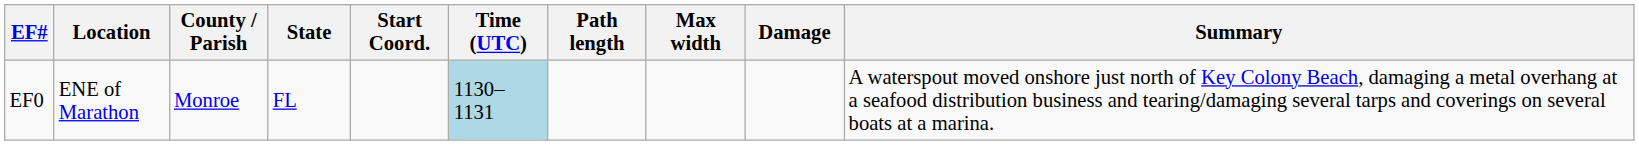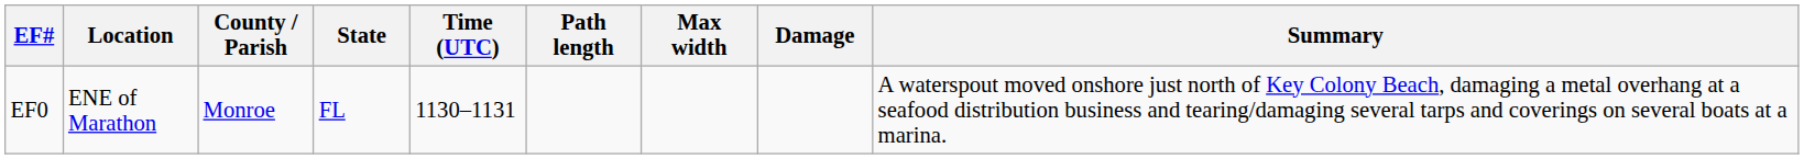- column: Start Coord.
EF0 | Time (UTC): lightblue background -> no background
